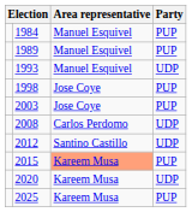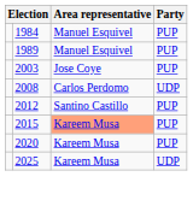- row: 1993 | Manuel Esquivel | UDP
- row: 1998 | Jose Coye | PUP
2012 | Party: UDP -> PUP
2020 | Party: UDP -> PUP
2025 | Party: PUP -> UDP
